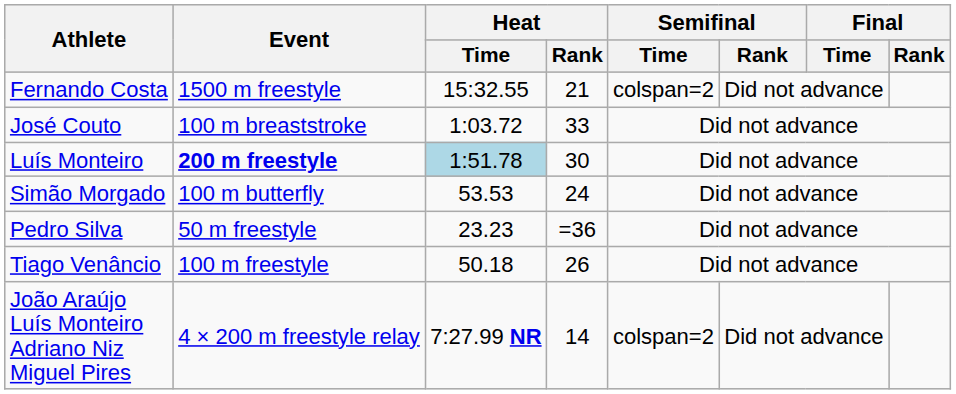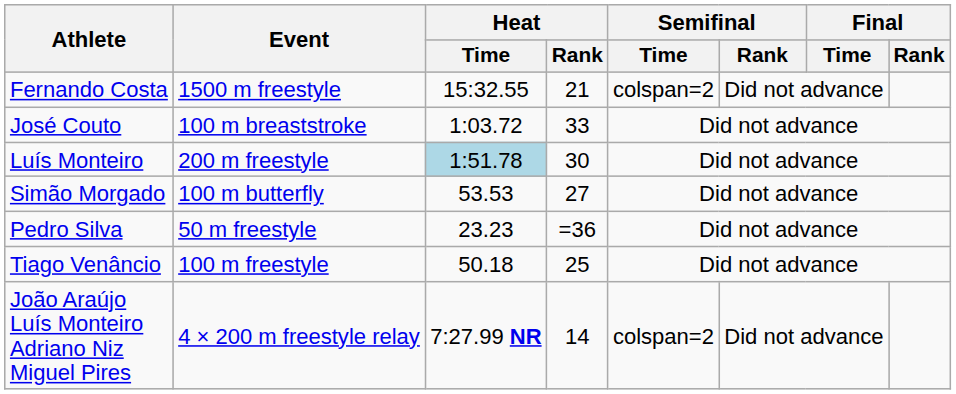Luís Monteiro | Event: bold -> normal
Simão Morgado | Heat / Rank: 24 -> 27
Tiago Venâncio | Heat / Rank: 26 -> 25
